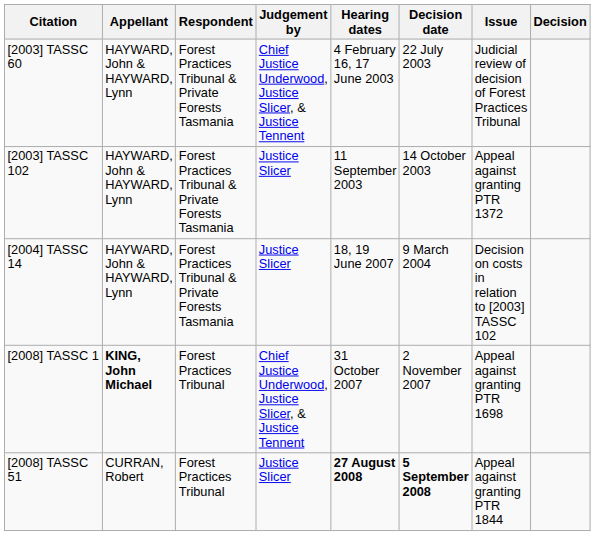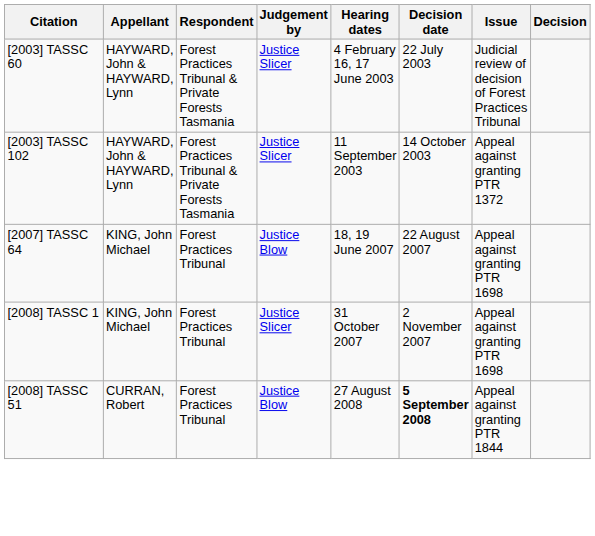[2003] TASSC 60 | Judgement by: Chief Justice Underwood, Justice Slicer, & Justice Tennent -> Justice Slicer
- row: [2004] TASSC 14 | HAYWARD, John & HAYWARD, Lynn | Forest Practices Tribunal & Private Forests Tasmania | Justice Slicer | 18, 19 June 2007 | 9 March 2004 | Decision on costs in relation to [2003] TASSC 102
+ row: [2007] TASSC 64 | KING, John Michael | Forest Practices Tribunal | Justice Blow | 18, 19 June 2007 | 22 August 2007 | Appeal against granting PTR 1698
[2008] TASSC 1 | Appellant: bold -> normal
[2008] TASSC 1 | Judgement by: Chief Justice Underwood, Justice Slicer, & Justice Tennent -> Justice Slicer
[2008] TASSC 51 | Judgement by: Justice Slicer -> Justice Blow
[2008] TASSC 51 | Hearing dates: bold -> normal
